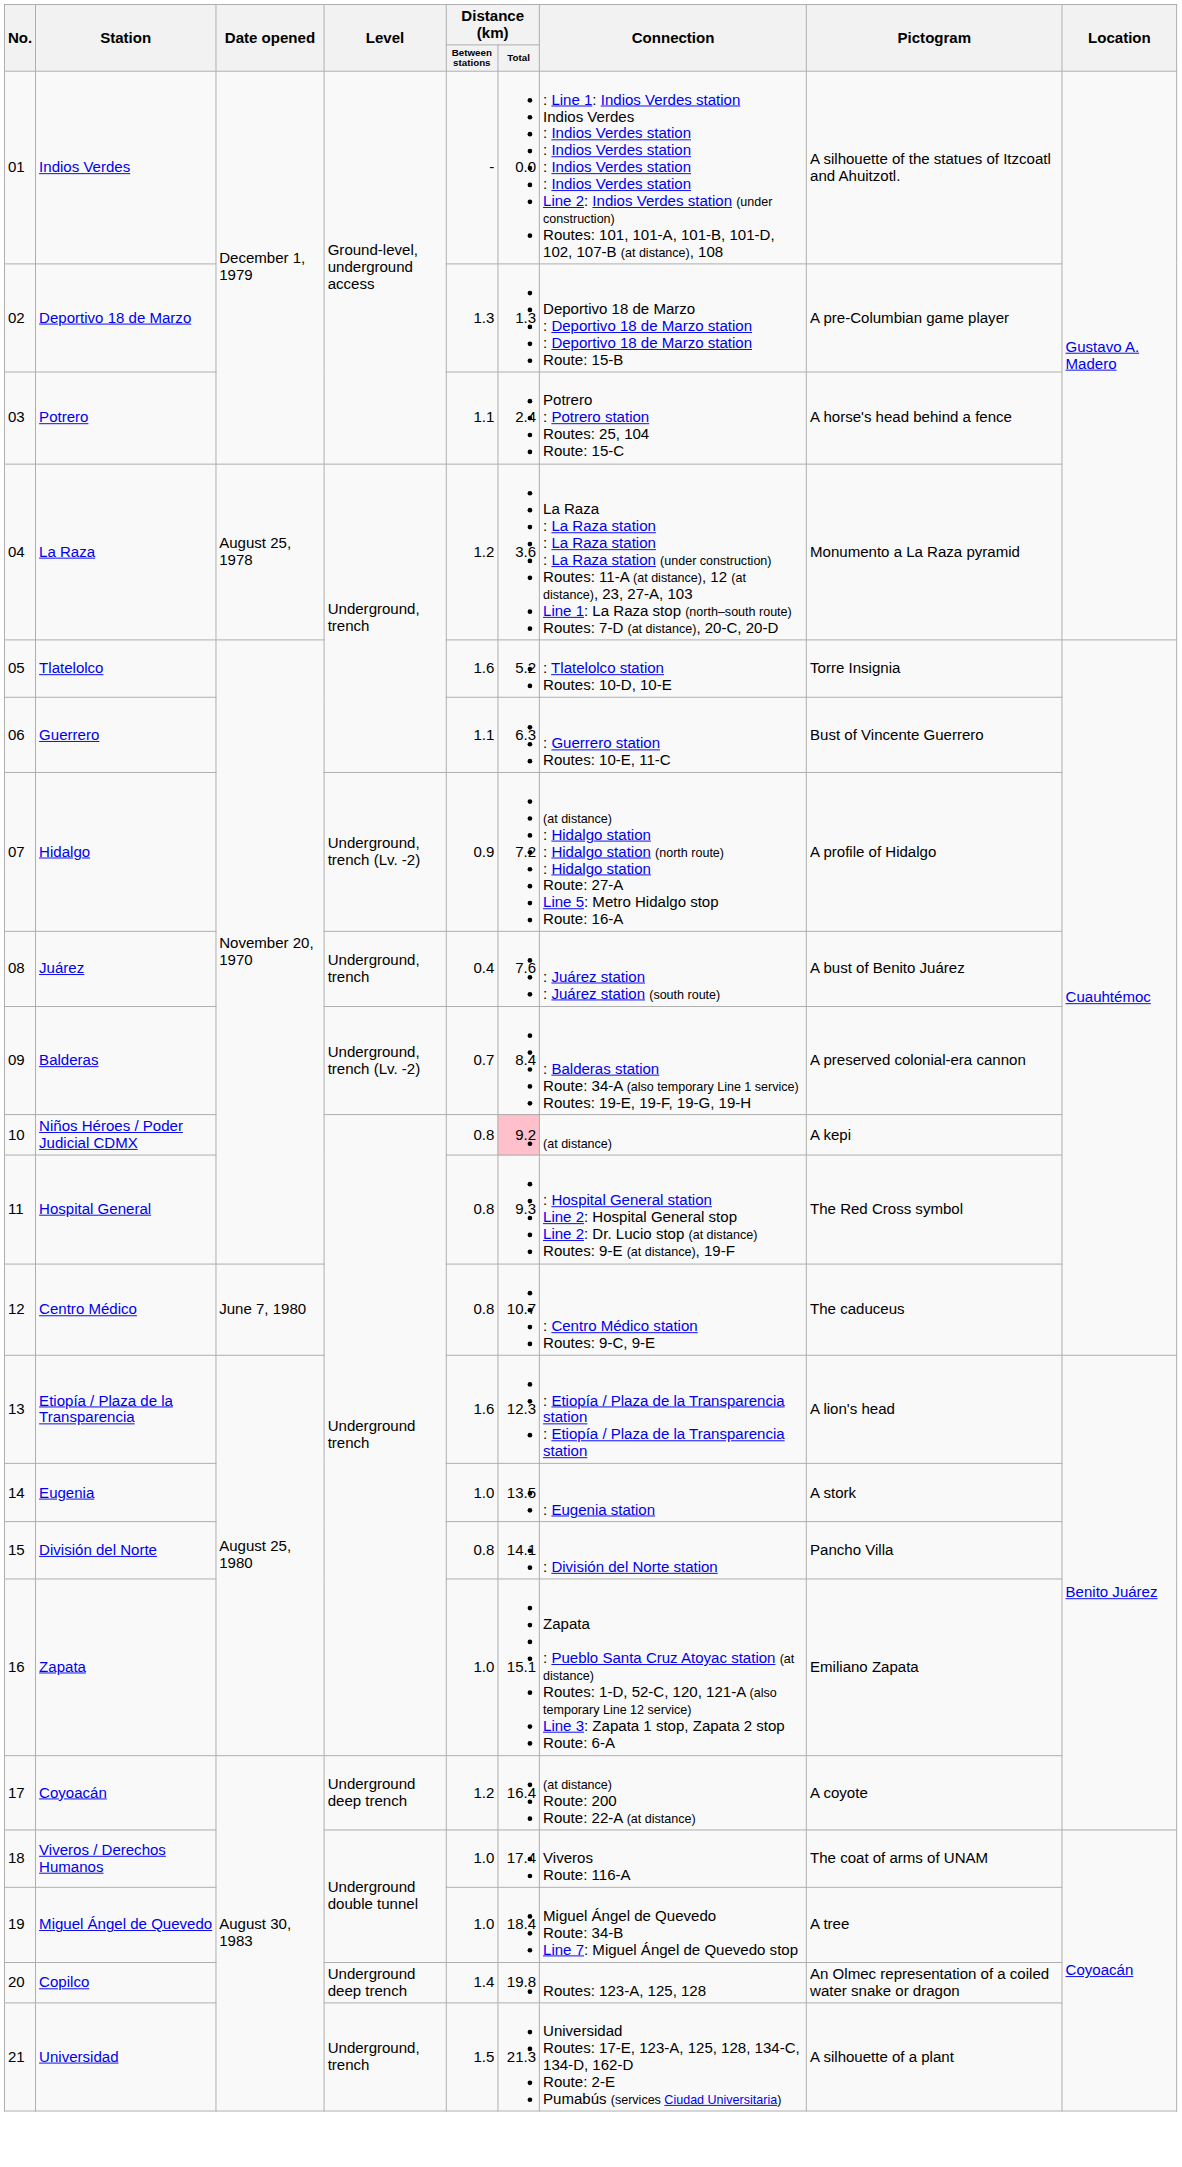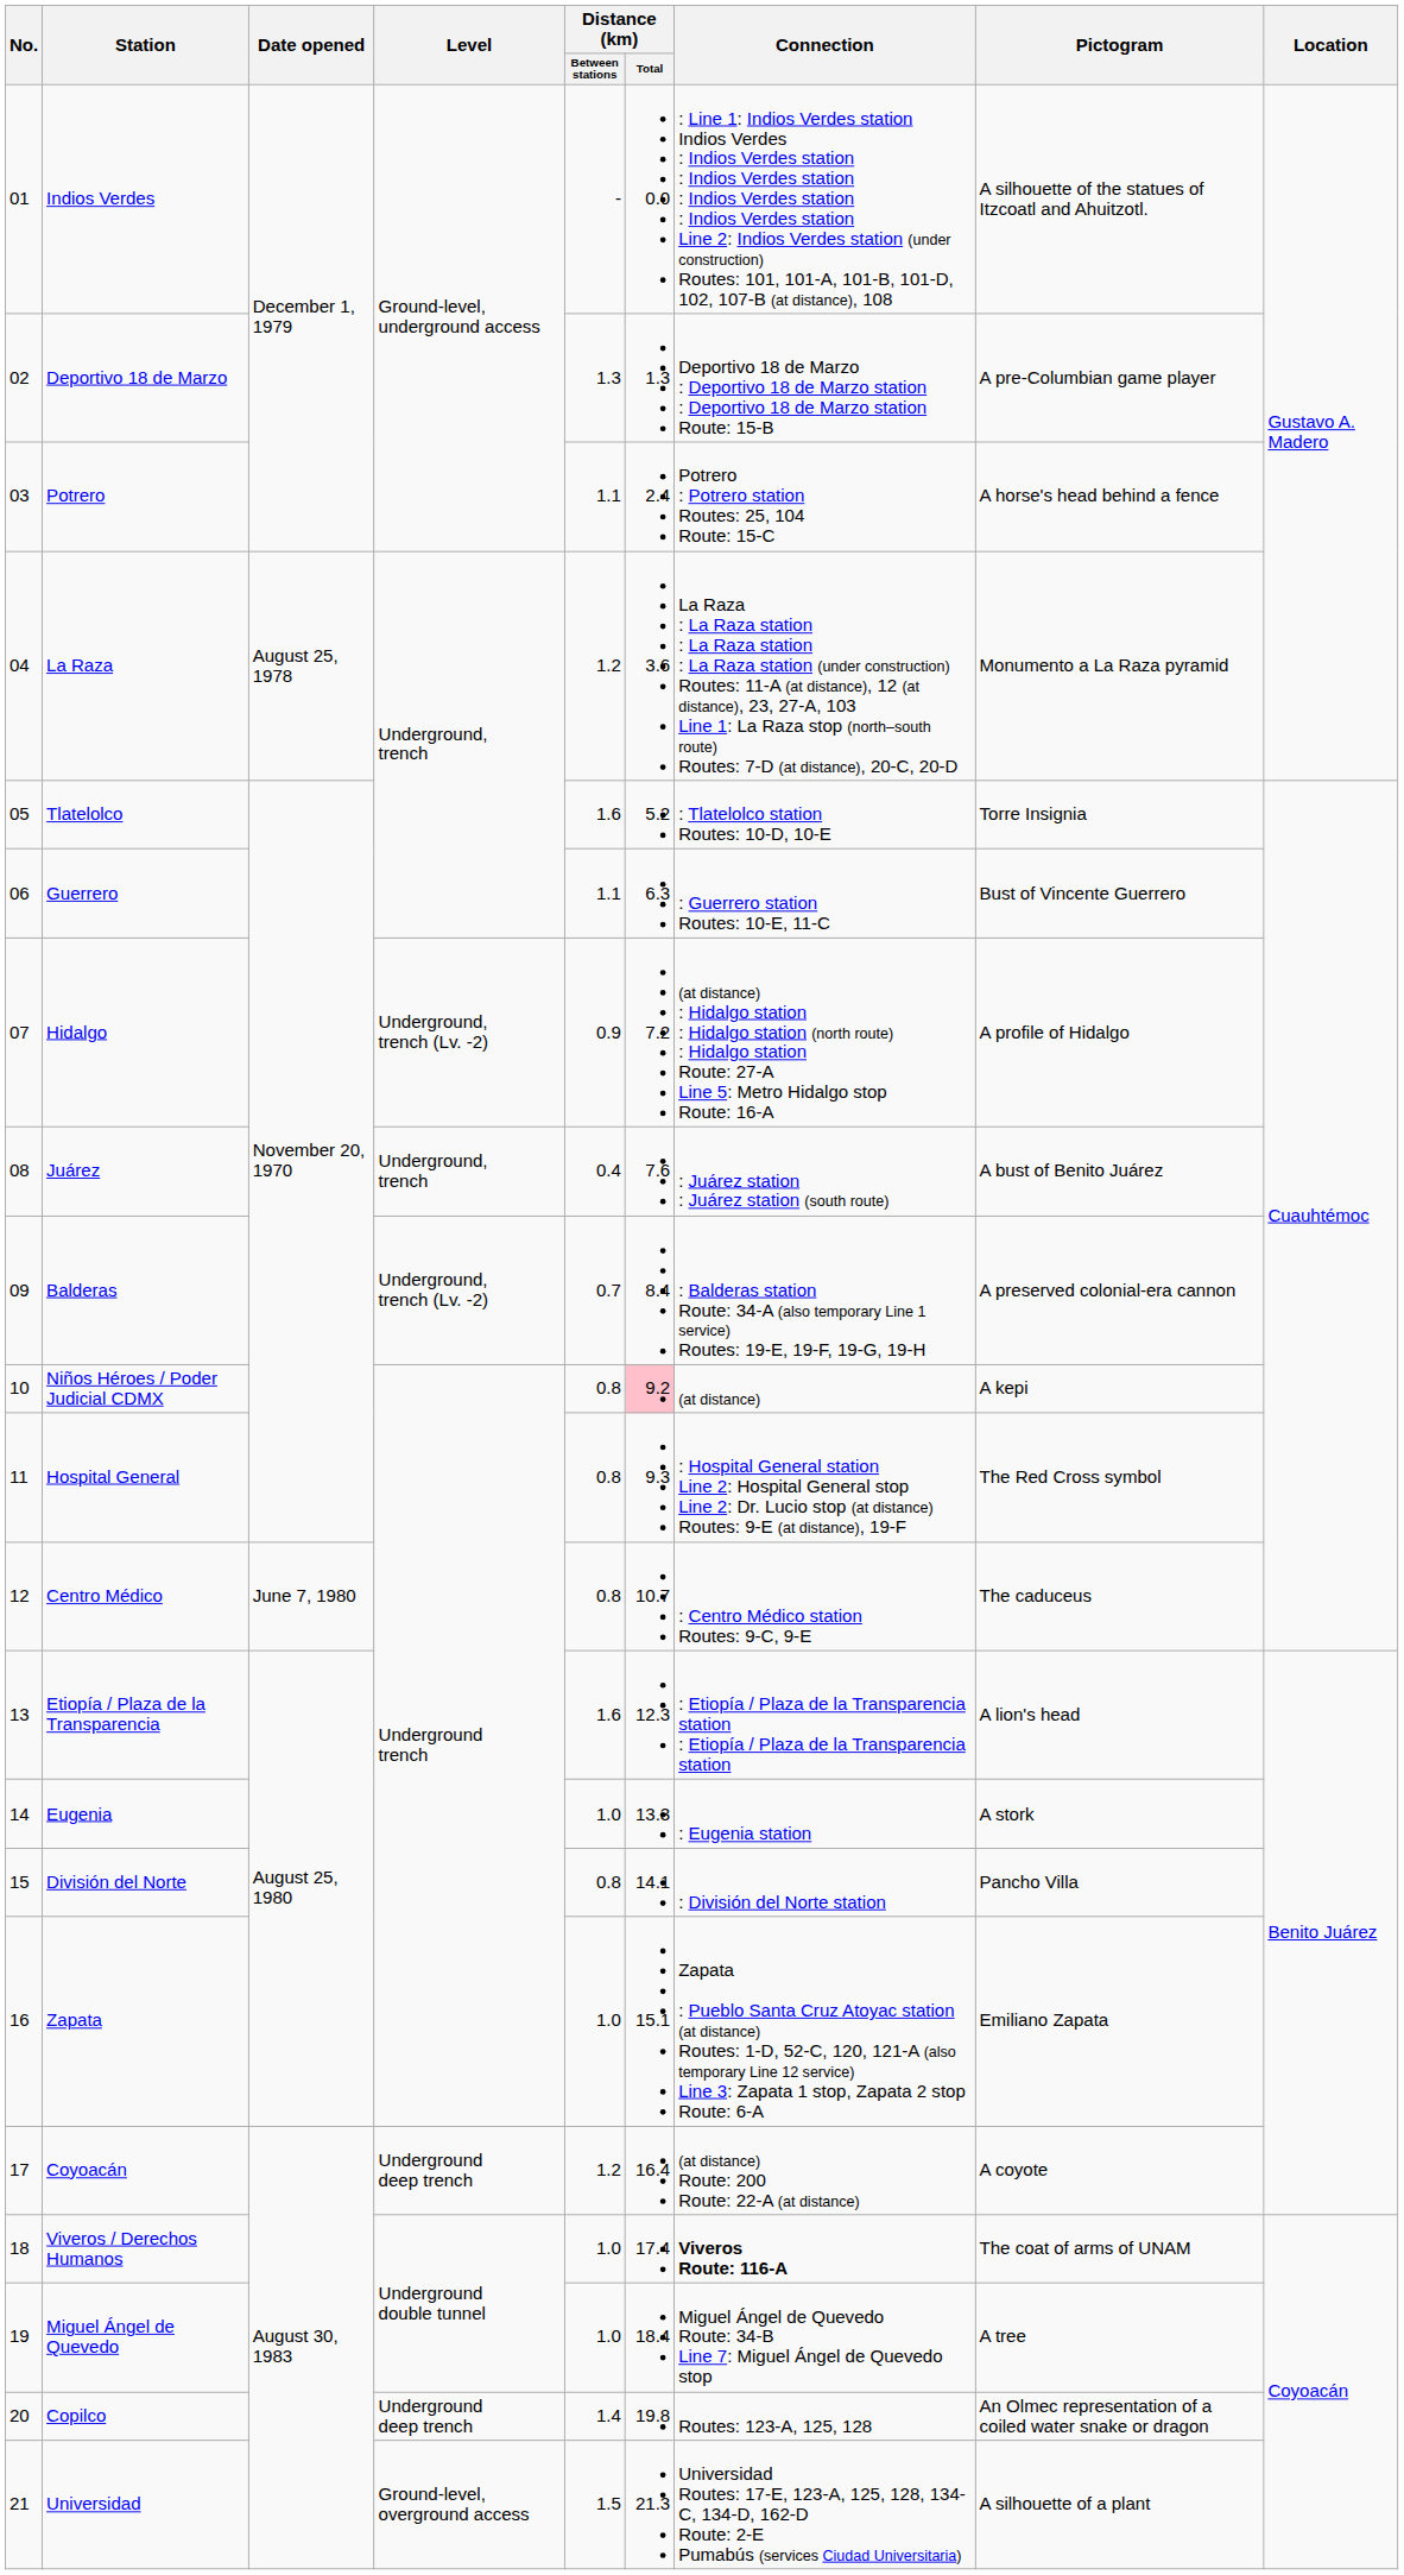Eugenia | Distance (km) / Total: 13.5 -> 13.3
Viveros / Derechos Humanos | Connection: normal -> bold
Universidad | Level: Underground, trench -> Ground-level, overground access
